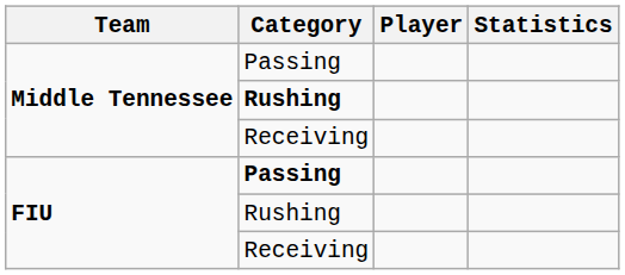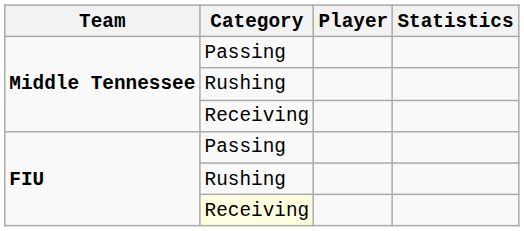Middle Tennessee / Rushing | Category: bold -> normal
FIU / Passing | Category: bold -> normal
FIU / Receiving | Category: no background -> lightyellow background
